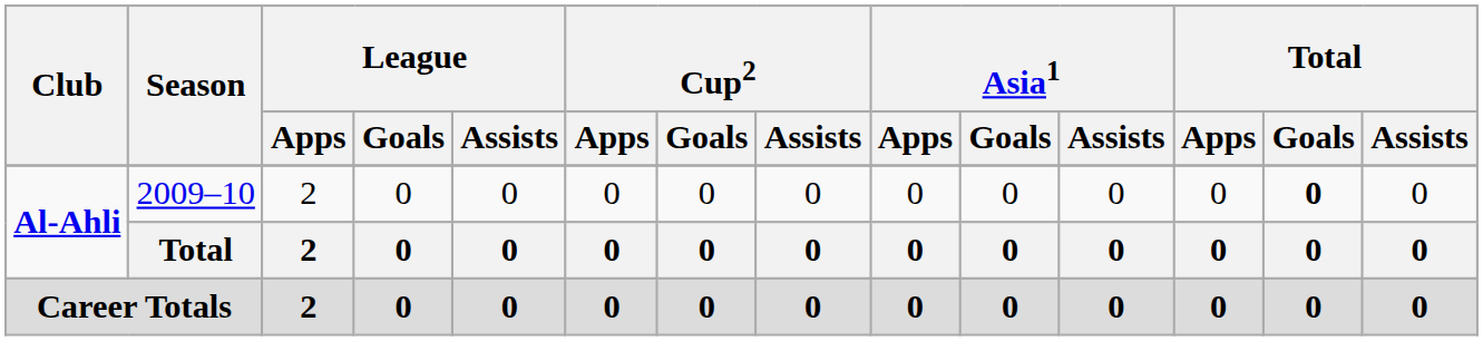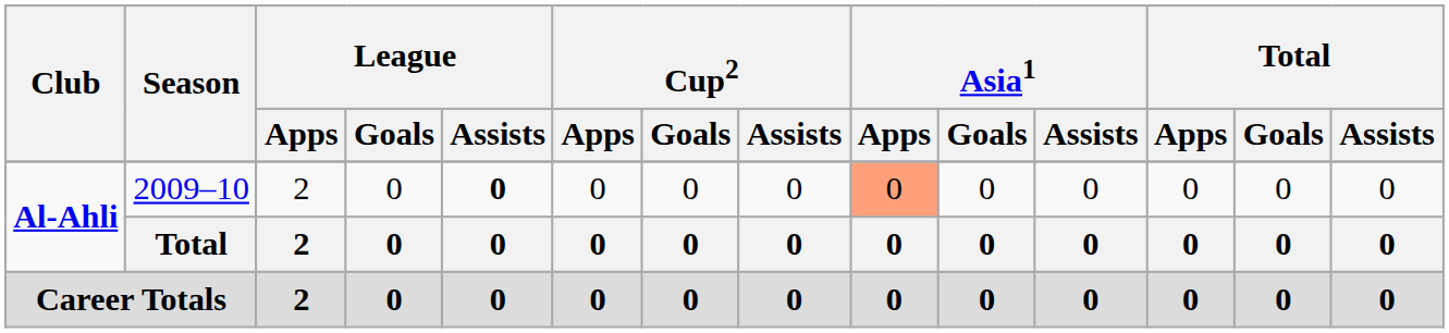Al-Ahli / 2009–10 | League / Assists: normal -> bold
Al-Ahli / 2009–10 | Asia1 / Apps: no background -> lightsalmon background
Al-Ahli / 2009–10 | Total / Goals: bold -> normal
